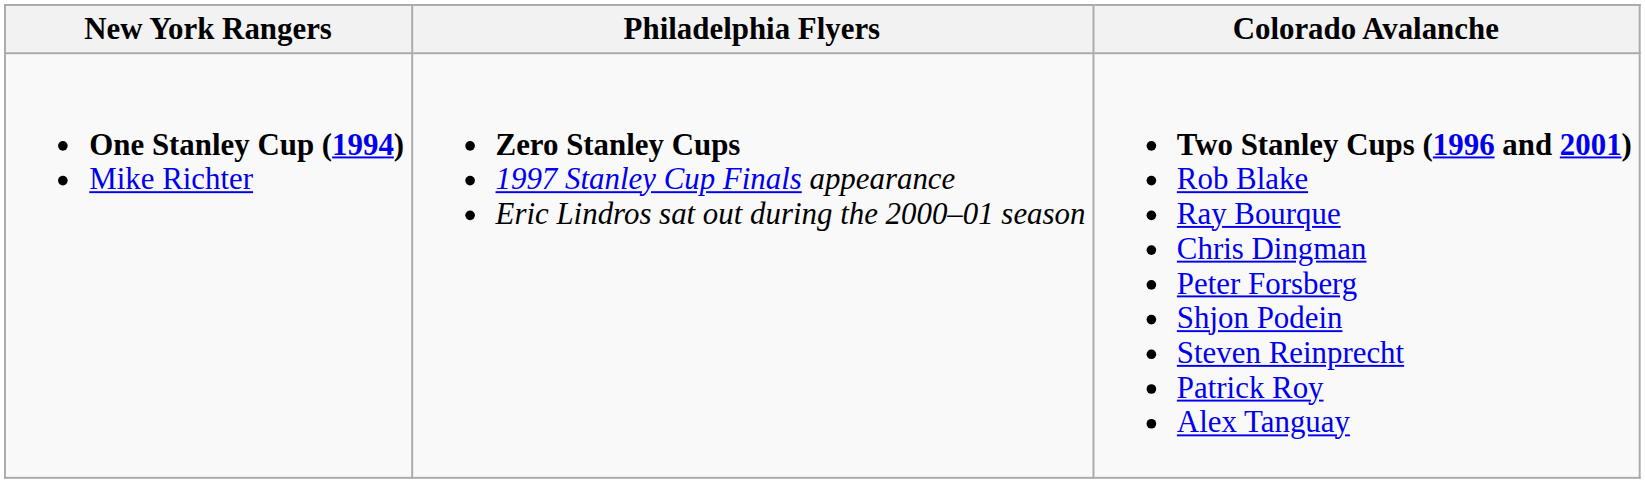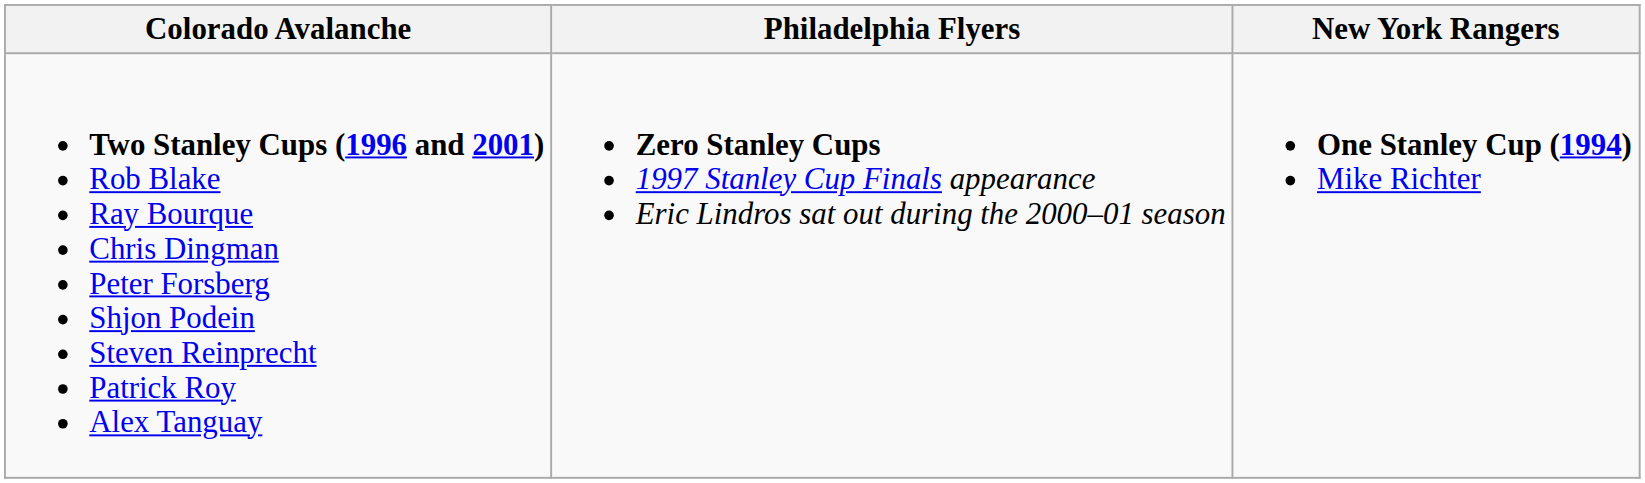columns swapped: Colorado Avalanche <-> New York Rangers
